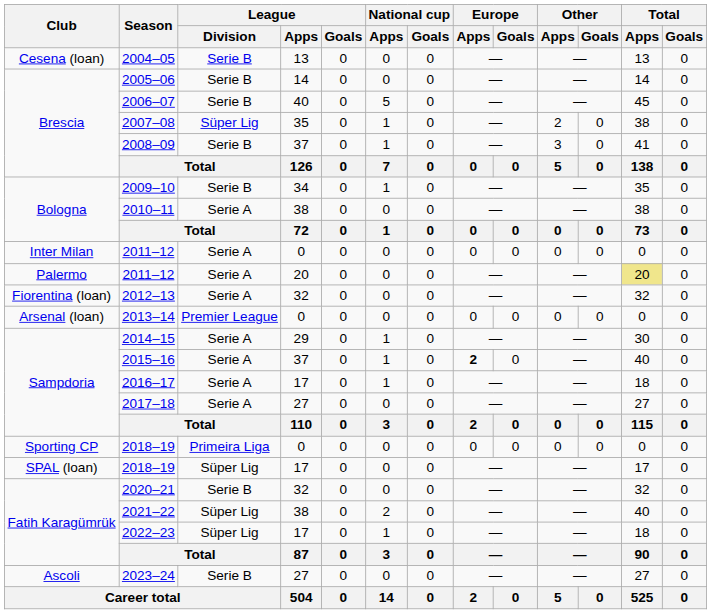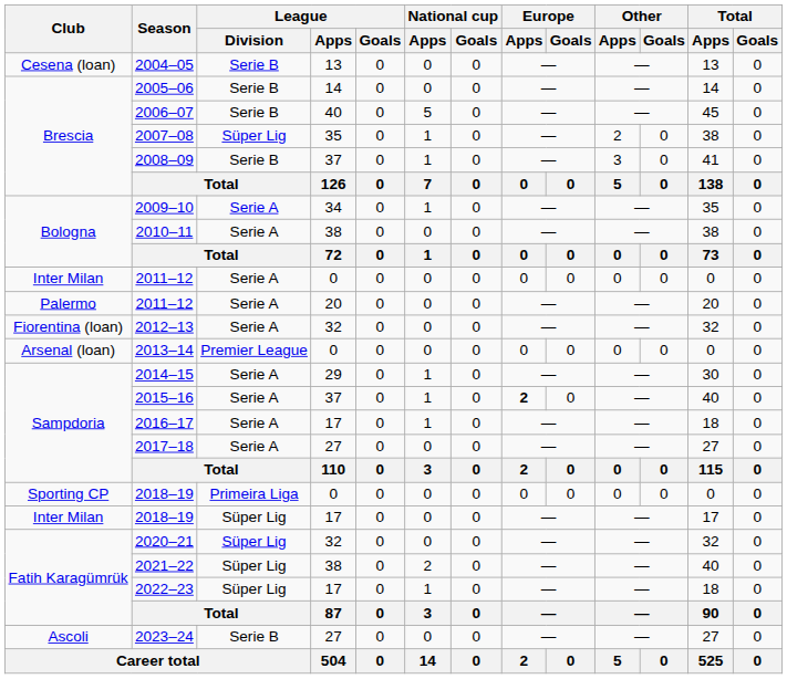2009–10 | League / Division: Serie B -> Serie A
2011–12 / 20 | Total / Apps: khaki background -> no background
2018–19 / 17 | Club: SPAL (loan) -> Inter Milan
2020–21 | League / Division: Serie B -> Süper Lig
